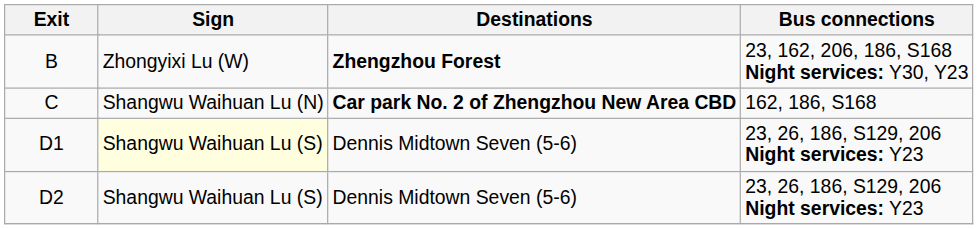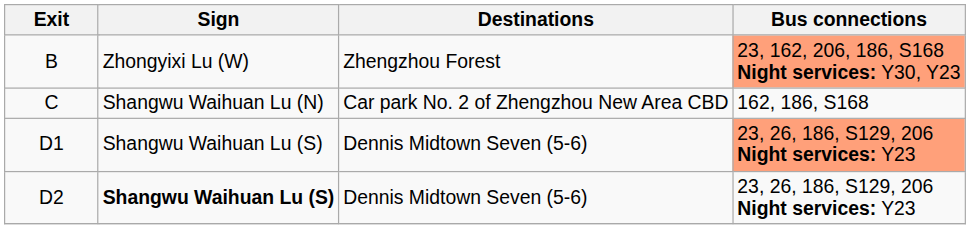B | Destinations: bold -> normal
B | Bus connections: no background -> lightsalmon background
C | Destinations: bold -> normal
D1 | Sign: lightyellow background -> no background
D1 | Bus connections: no background -> lightsalmon background
D2 | Sign: normal -> bold
